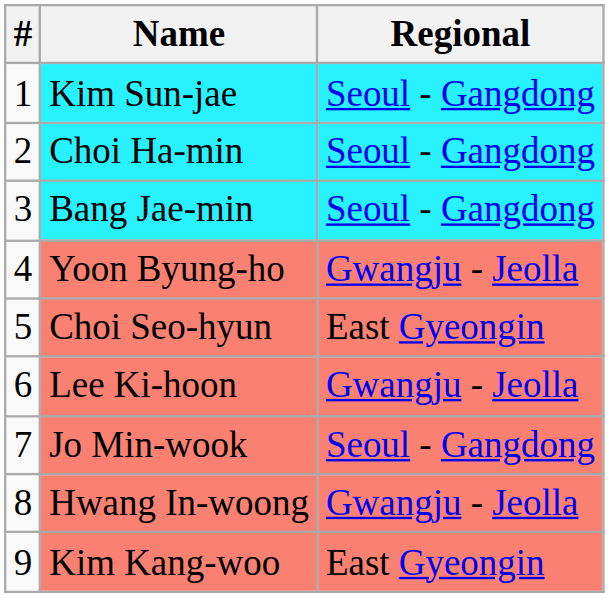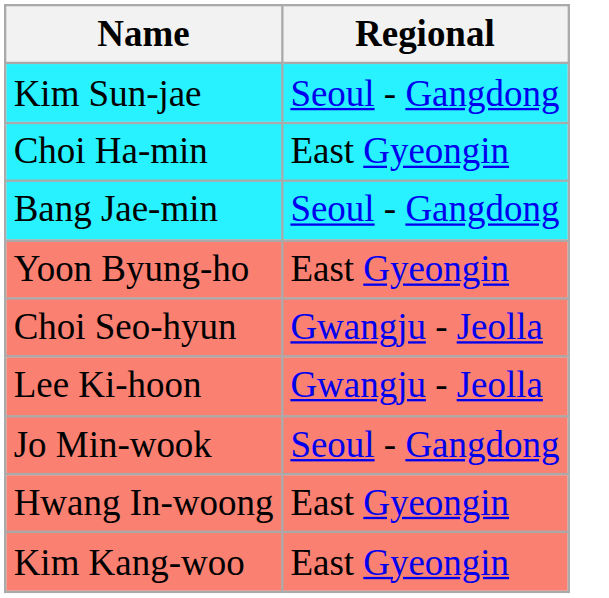- column: # | 1 | 2 | 3 | 4 | 5 | 6 | 7 | 8 | 9
Choi Ha-min | Regional: Seoul - Gangdong -> East Gyeongin
Yoon Byung-ho | Regional: Gwangju - Jeolla -> East Gyeongin
Choi Seo-hyun | Regional: East Gyeongin -> Gwangju - Jeolla
Hwang In-woong | Regional: Gwangju - Jeolla -> East Gyeongin
